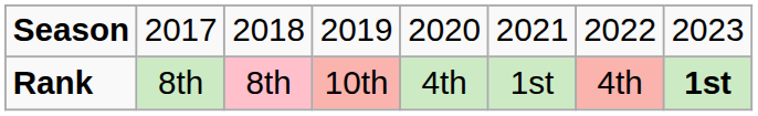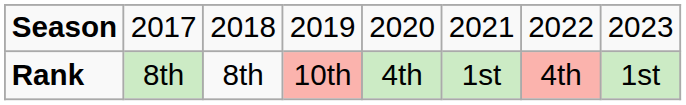Rank | column 3: pink background -> no background
Rank | column 8: bold -> normal
